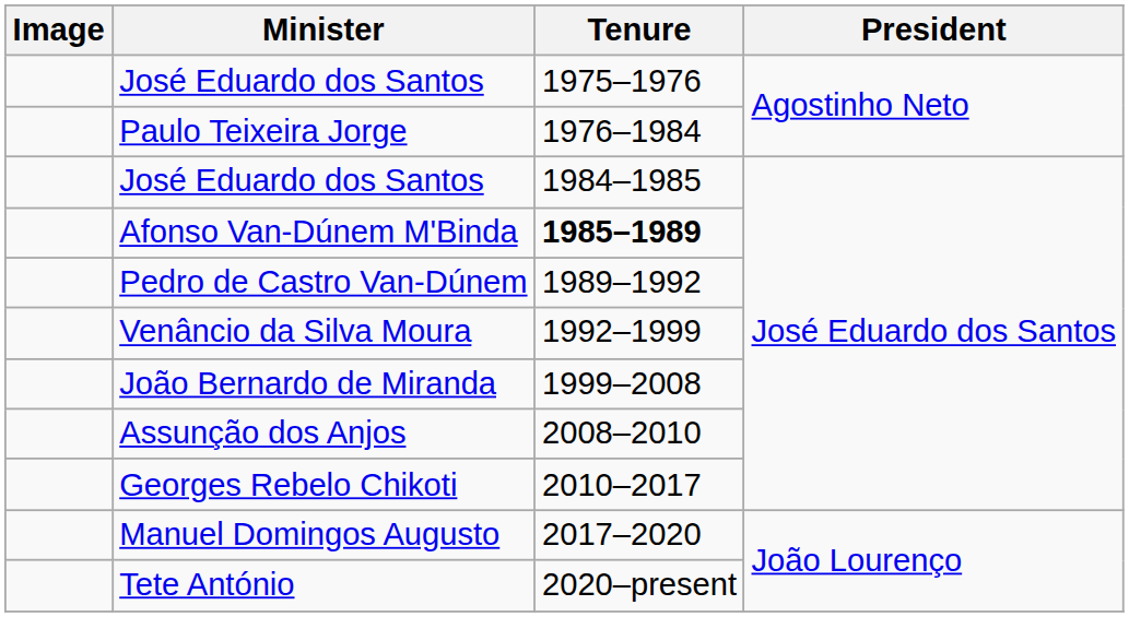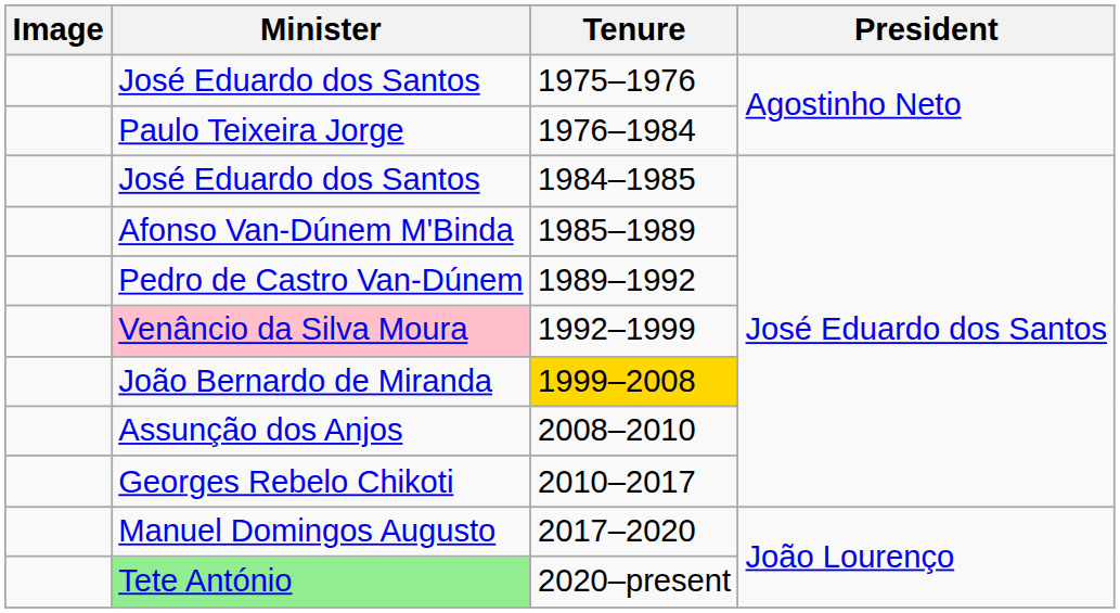Afonso Van-Dúnem M'Binda | Tenure: bold -> normal
Venâncio da Silva Moura | Minister: no background -> pink background
João Bernardo de Miranda | Tenure: no background -> gold background
Tete António | Minister: no background -> lightgreen background
